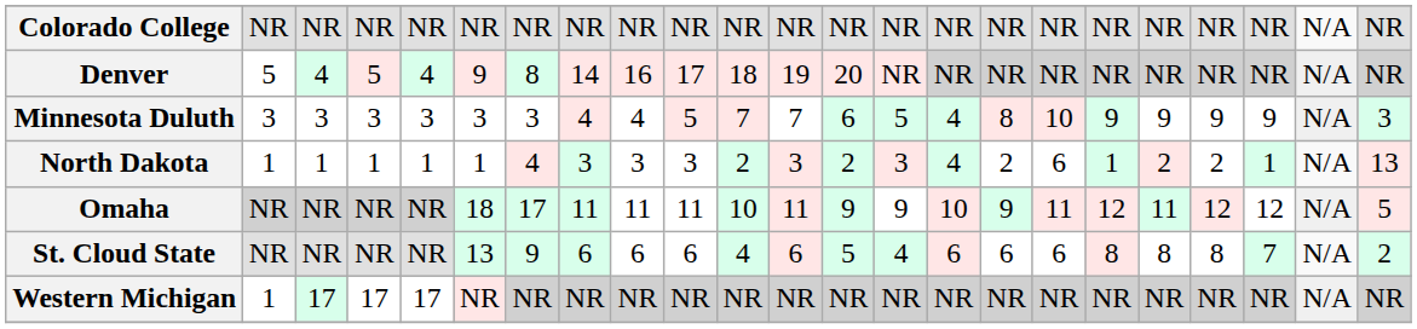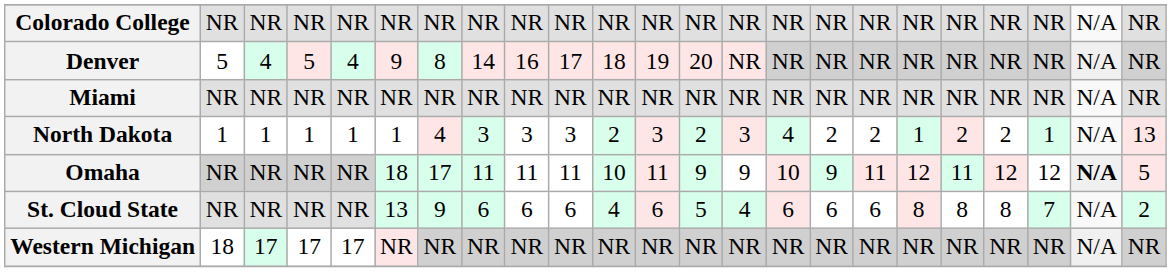+ row: Miami | NR | NR | NR | NR | NR | NR | NR | NR | NR | NR | NR | NR | NR | NR | NR | NR | NR | NR | NR | NR | N/A | NR
- row: Minnesota Duluth | 3 | 3 | 3 | 3 | 3 | 3 | 4 | 4 | 5 | 7 | 7 | 6 | 5 | 4 | 8 | 10 | 9 | 9 | 9 | 9 | N/A | 3
North Dakota | column 17: 6 -> 2
Omaha | column 22: normal -> bold
Western Michigan | column 2: 1 -> 18
